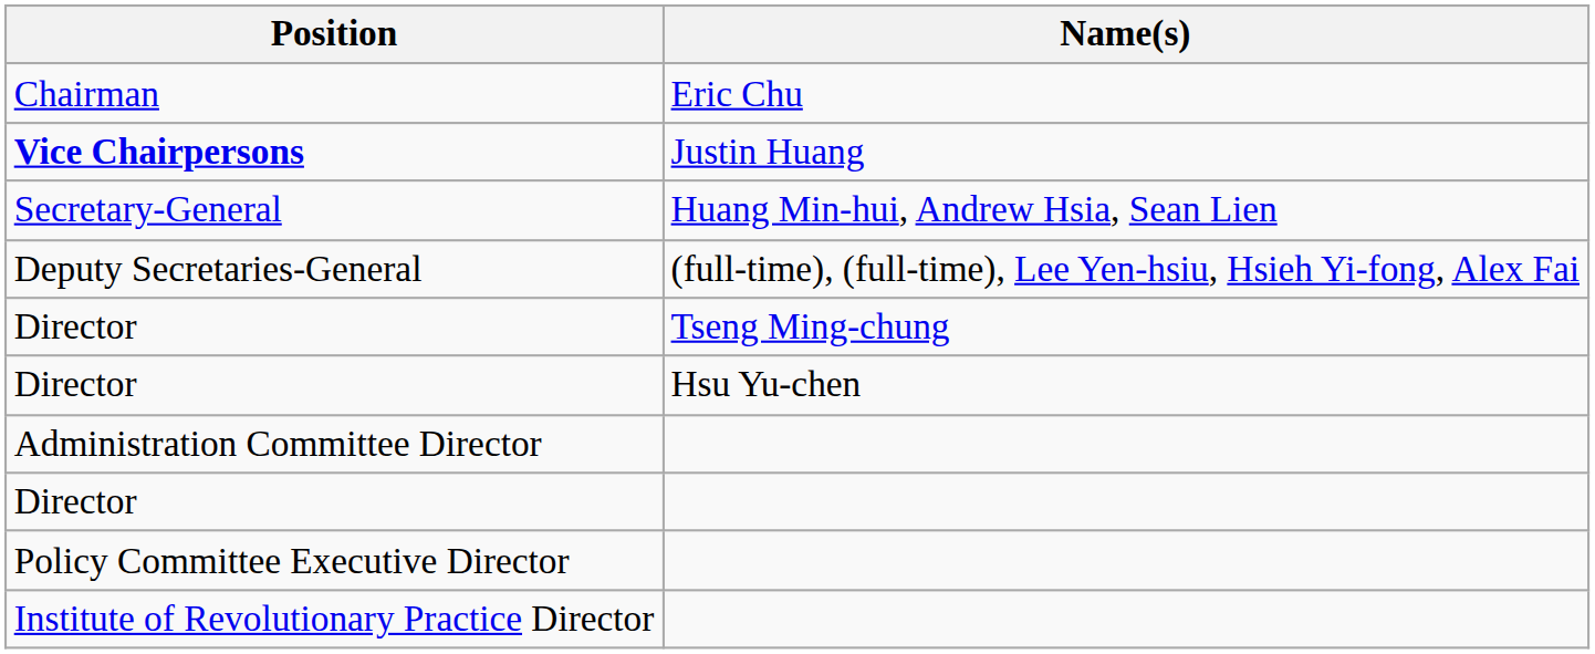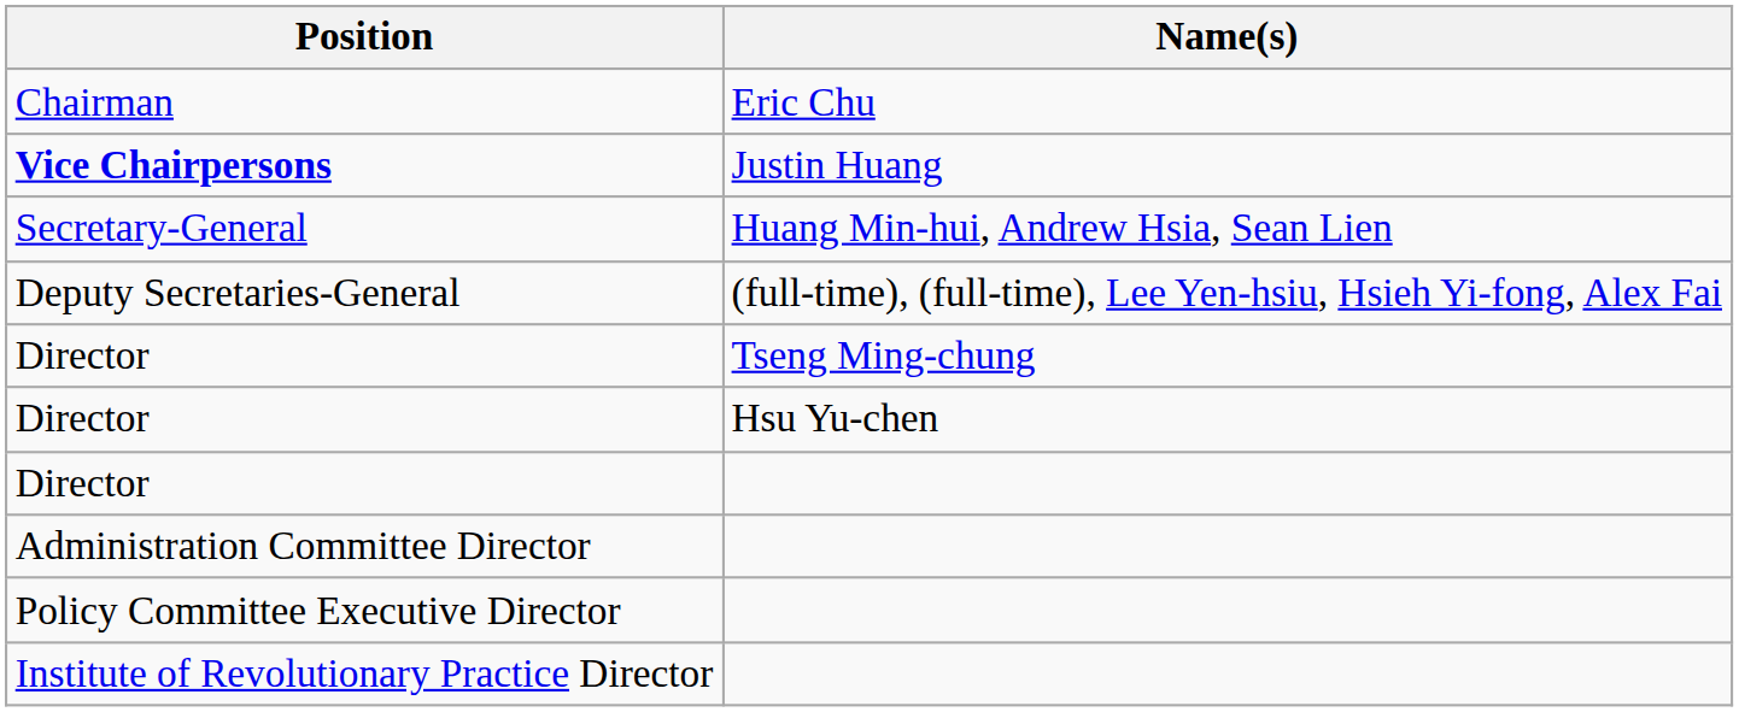row 8 | Position: Administration Committee Director -> Director
row 9 | Position: Director -> Administration Committee Director
